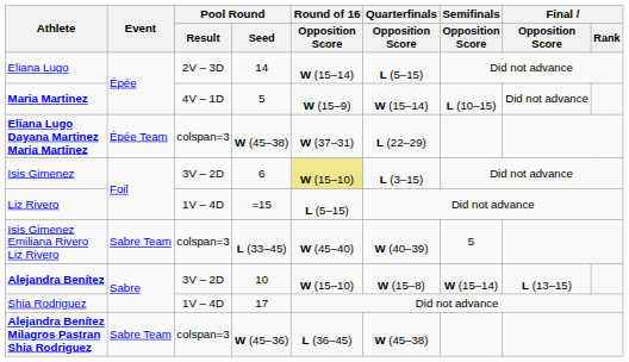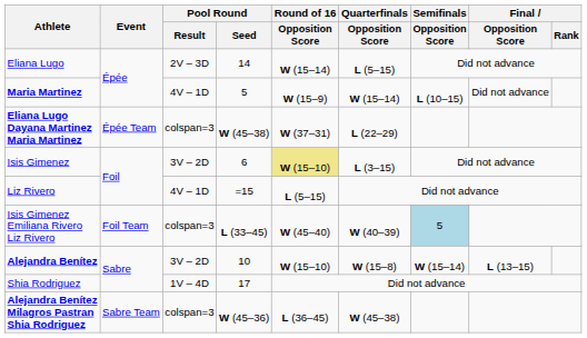Liz Rivero | Pool Round / Result: 1V – 4D -> 4V – 1D
Isis Gimenez Emiliana Rivero Liz Rivero | Event: Sabre Team -> Foil Team
Isis Gimenez Emiliana Rivero Liz Rivero | Semifinals / Opposition Score: no background -> lightblue background
